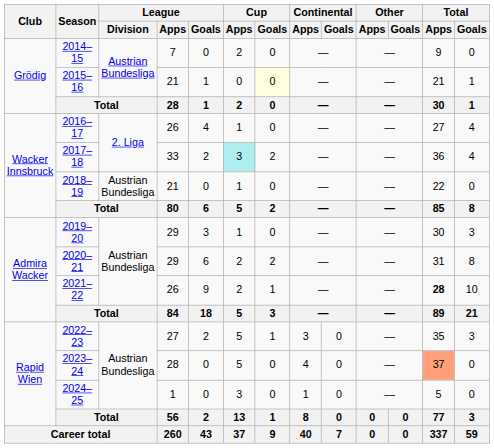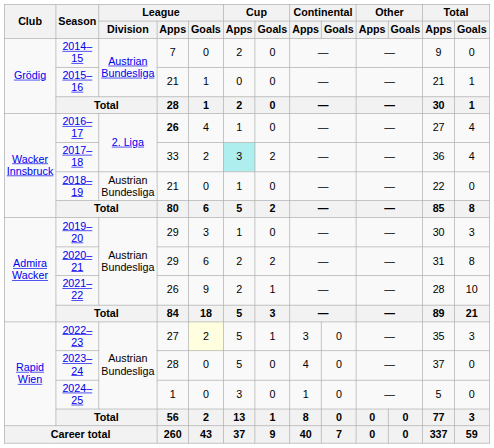2015–16 | Cup / Goals: lightyellow background -> no background
2016–17 | League / Apps: normal -> bold
2021–22 | Total / Apps: bold -> normal
2022–23 | League / Goals: no background -> lightyellow background
2023–24 | Total / Apps: lightsalmon background -> no background
